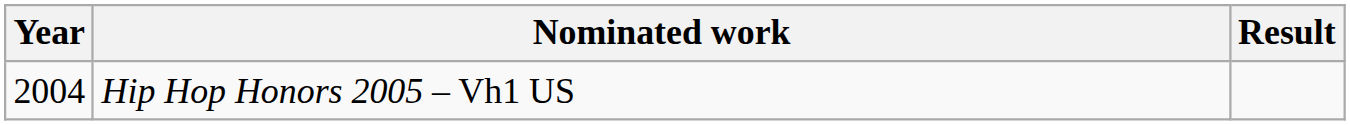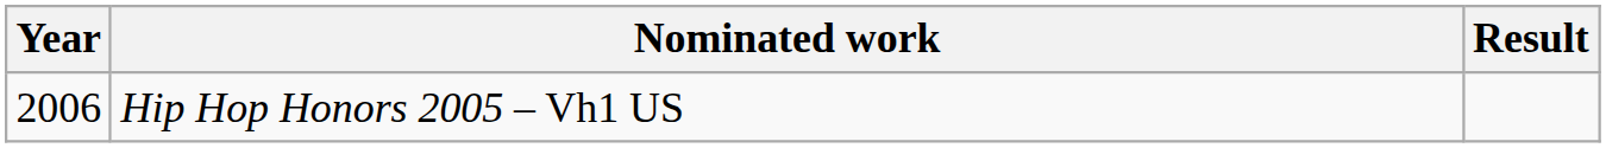Hip Hop Honors 2005 – Vh1 US | Year: 2004 -> 2006
